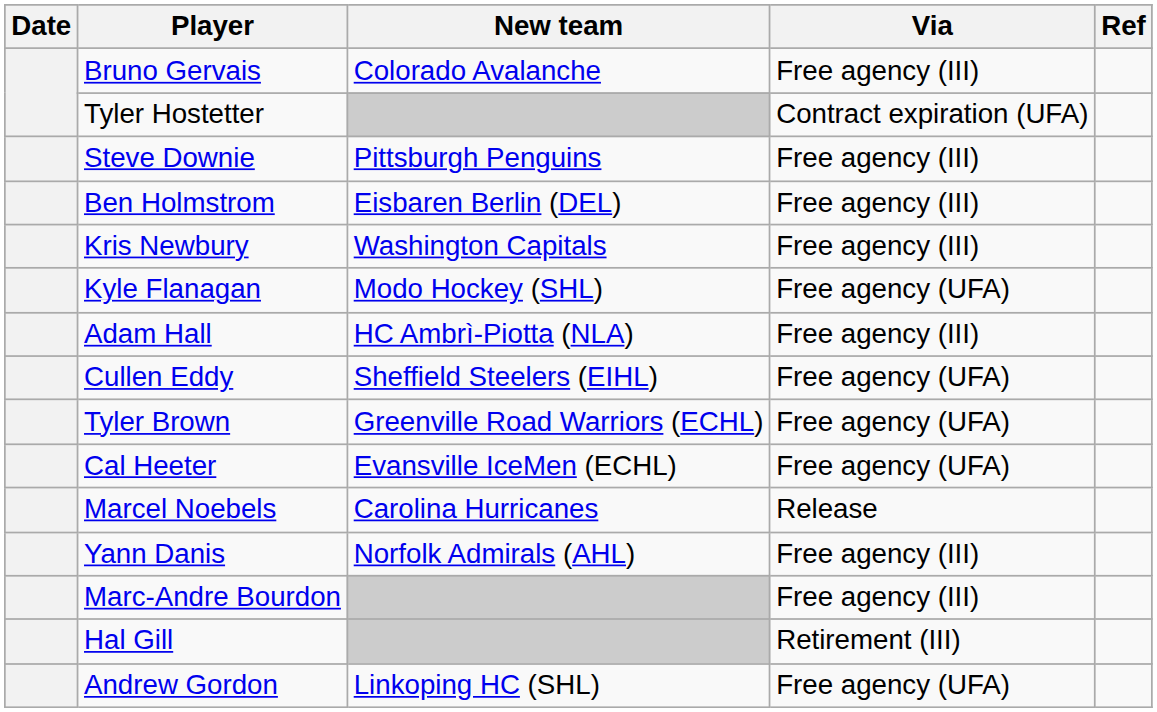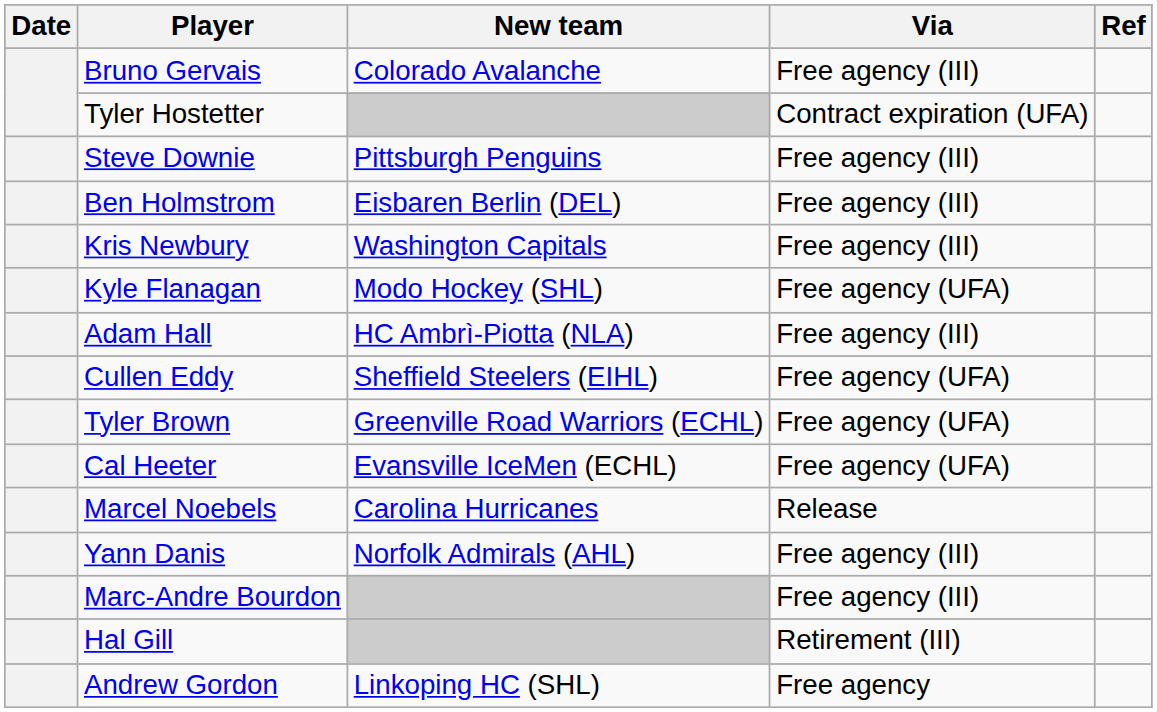Andrew Gordon | Via: Free agency (UFA) -> Free agency
